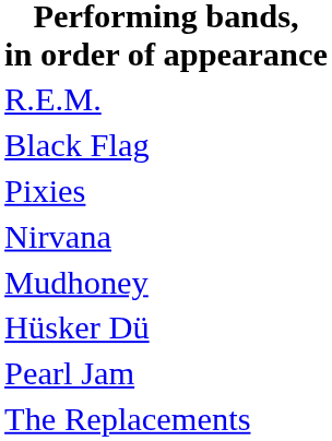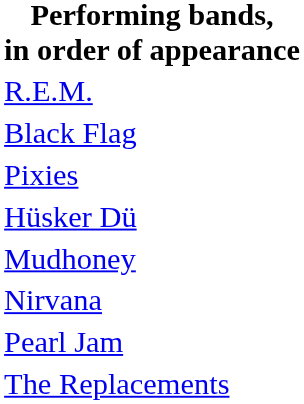row 5 | column 1: Nirvana -> Hüsker Dü
row 7 | column 1: Hüsker Dü -> Nirvana
